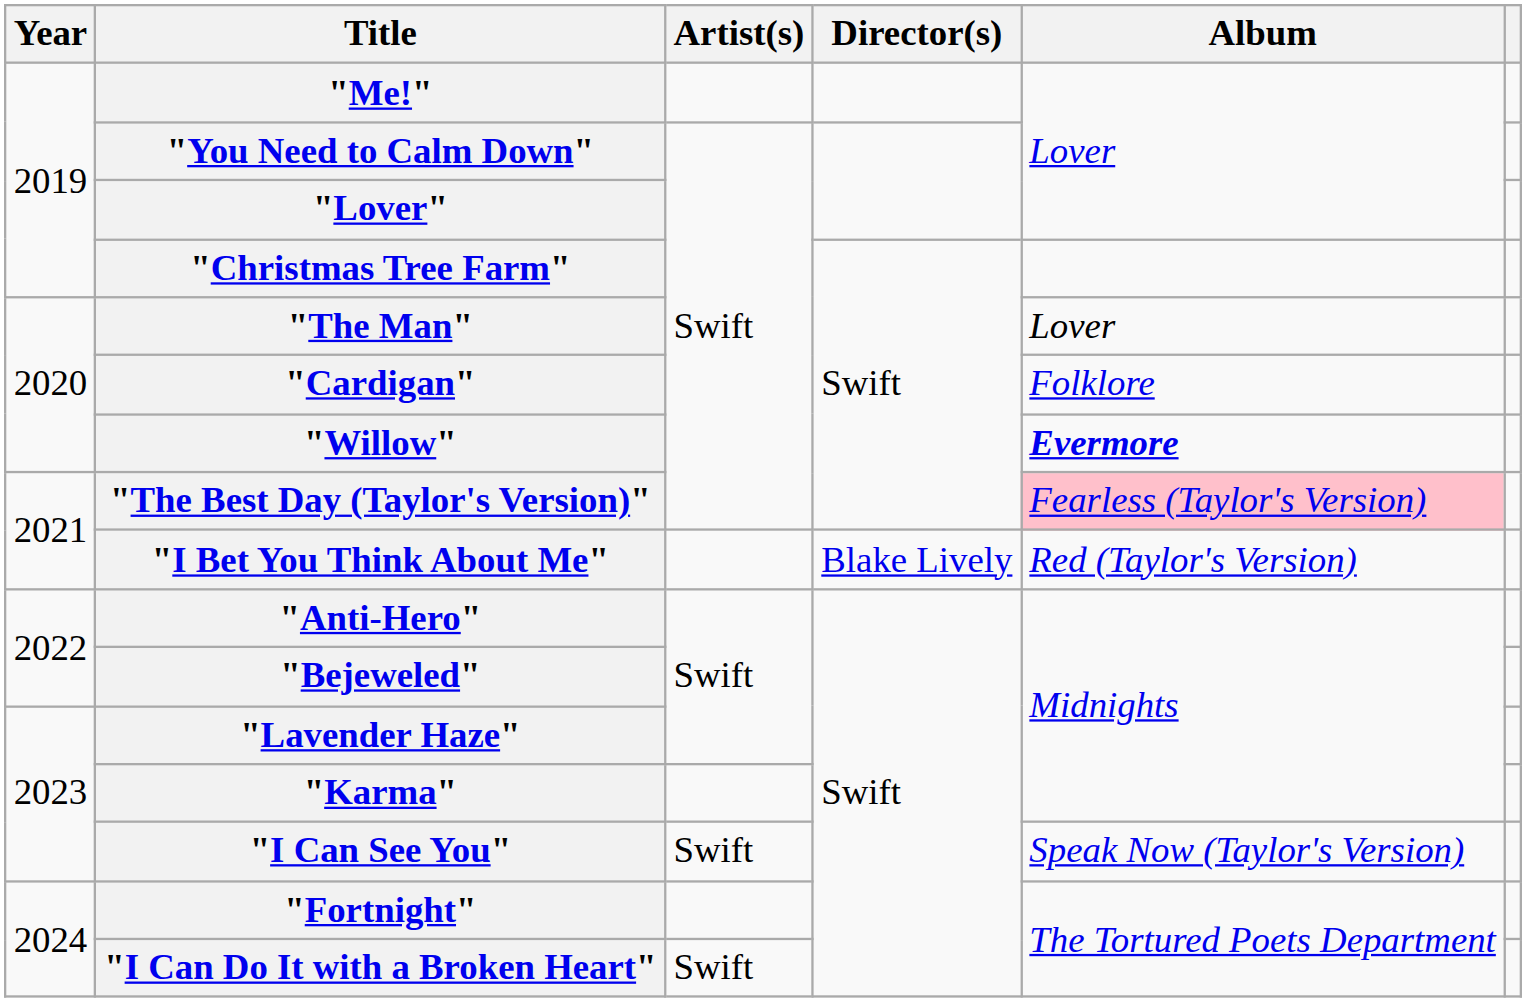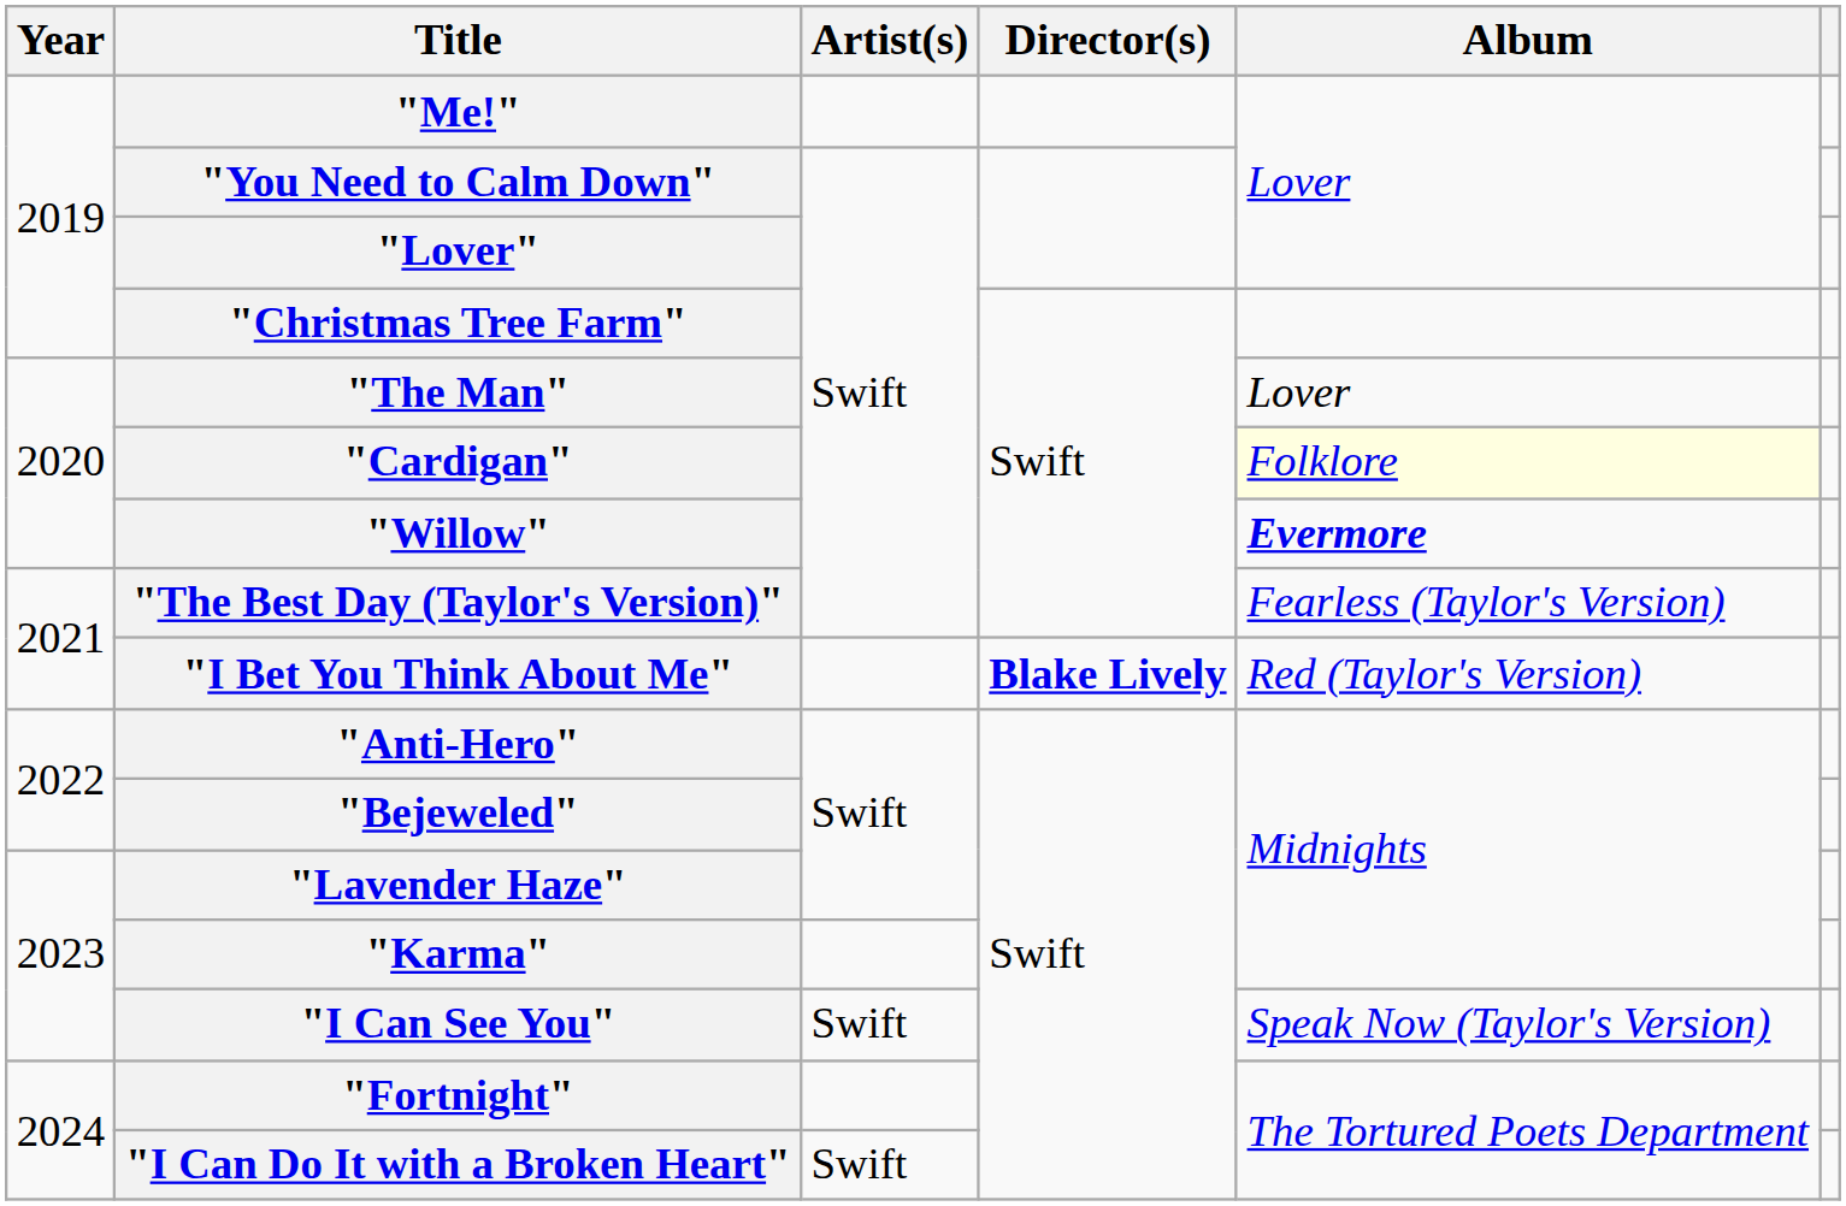"Cardigan" | Album: no background -> lightyellow background
"The Best Day (Taylor's Version)" | Album: pink background -> no background
"I Bet You Think About Me" | Director(s): normal -> bold
